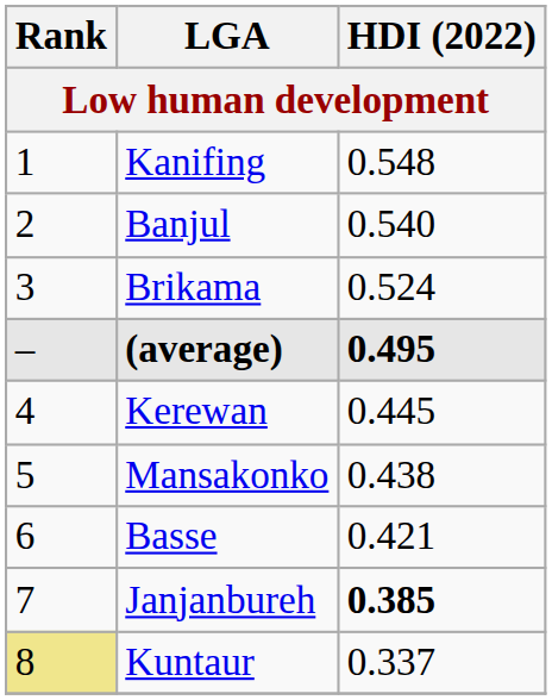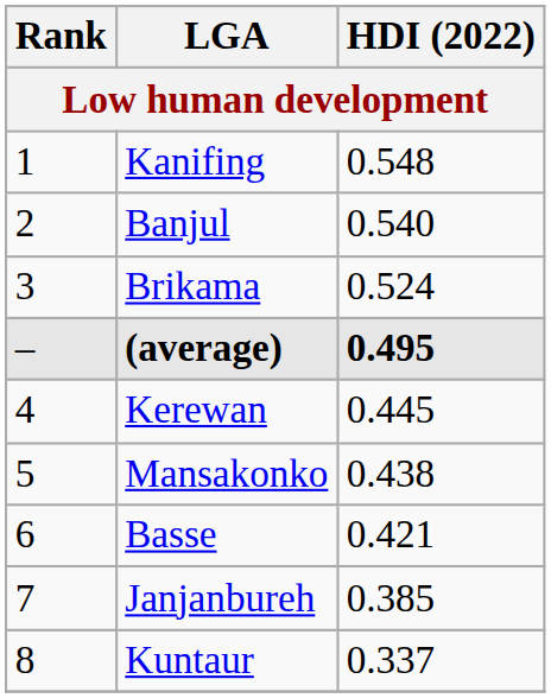Janjanbureh | HDI (2022): bold -> normal
Kuntaur | Rank: khaki background -> no background
